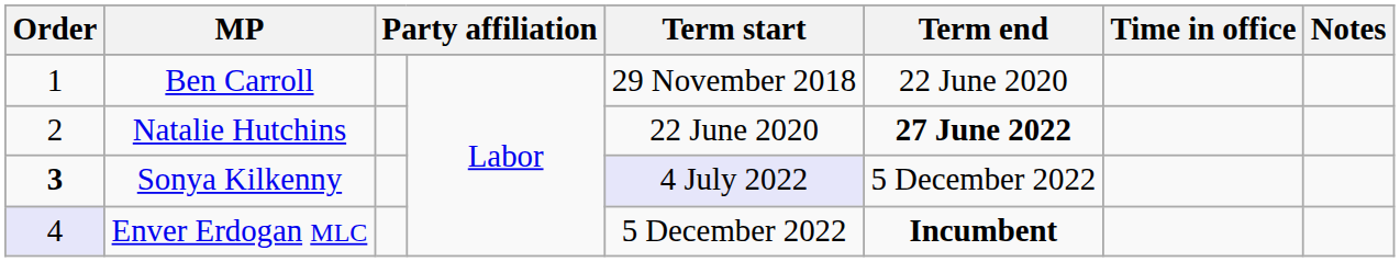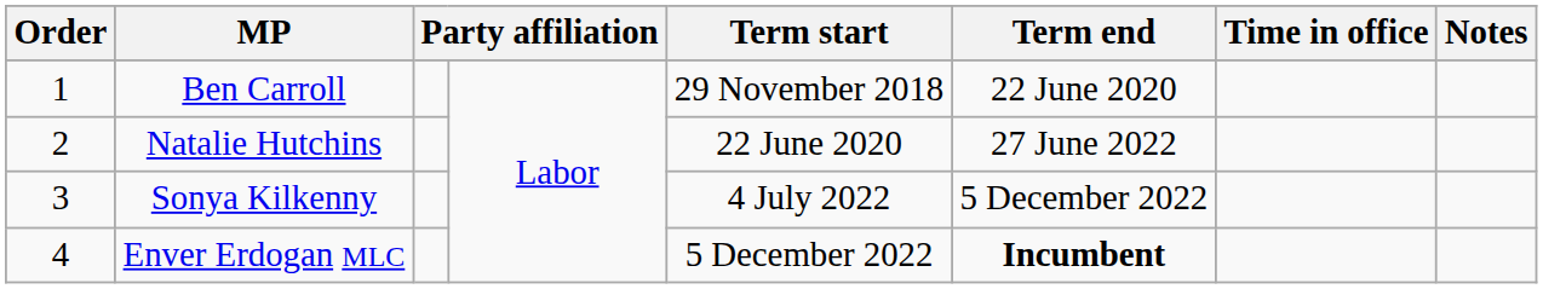Natalie Hutchins | Term end: bold -> normal
Sonya Kilkenny | Order: bold -> normal
Sonya Kilkenny | Term start: lavender background -> no background
Enver Erdogan MLC | Order: lavender background -> no background
